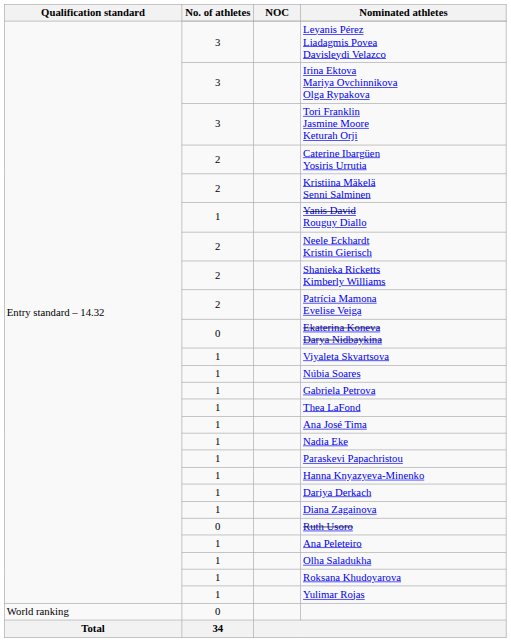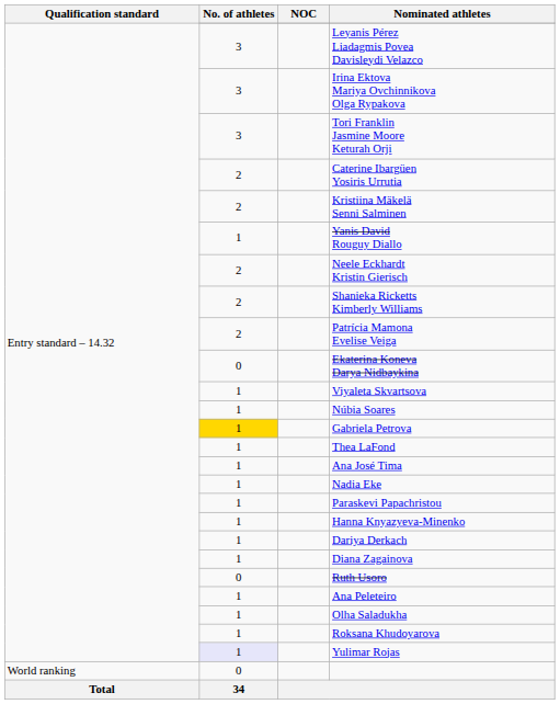Gabriela Petrova | No. of athletes: no background -> gold background
Yulimar Rojas | No. of athletes: no background -> lavender background
